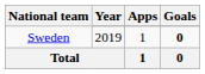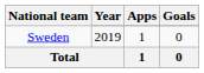2019 | Goals: bold -> normal
